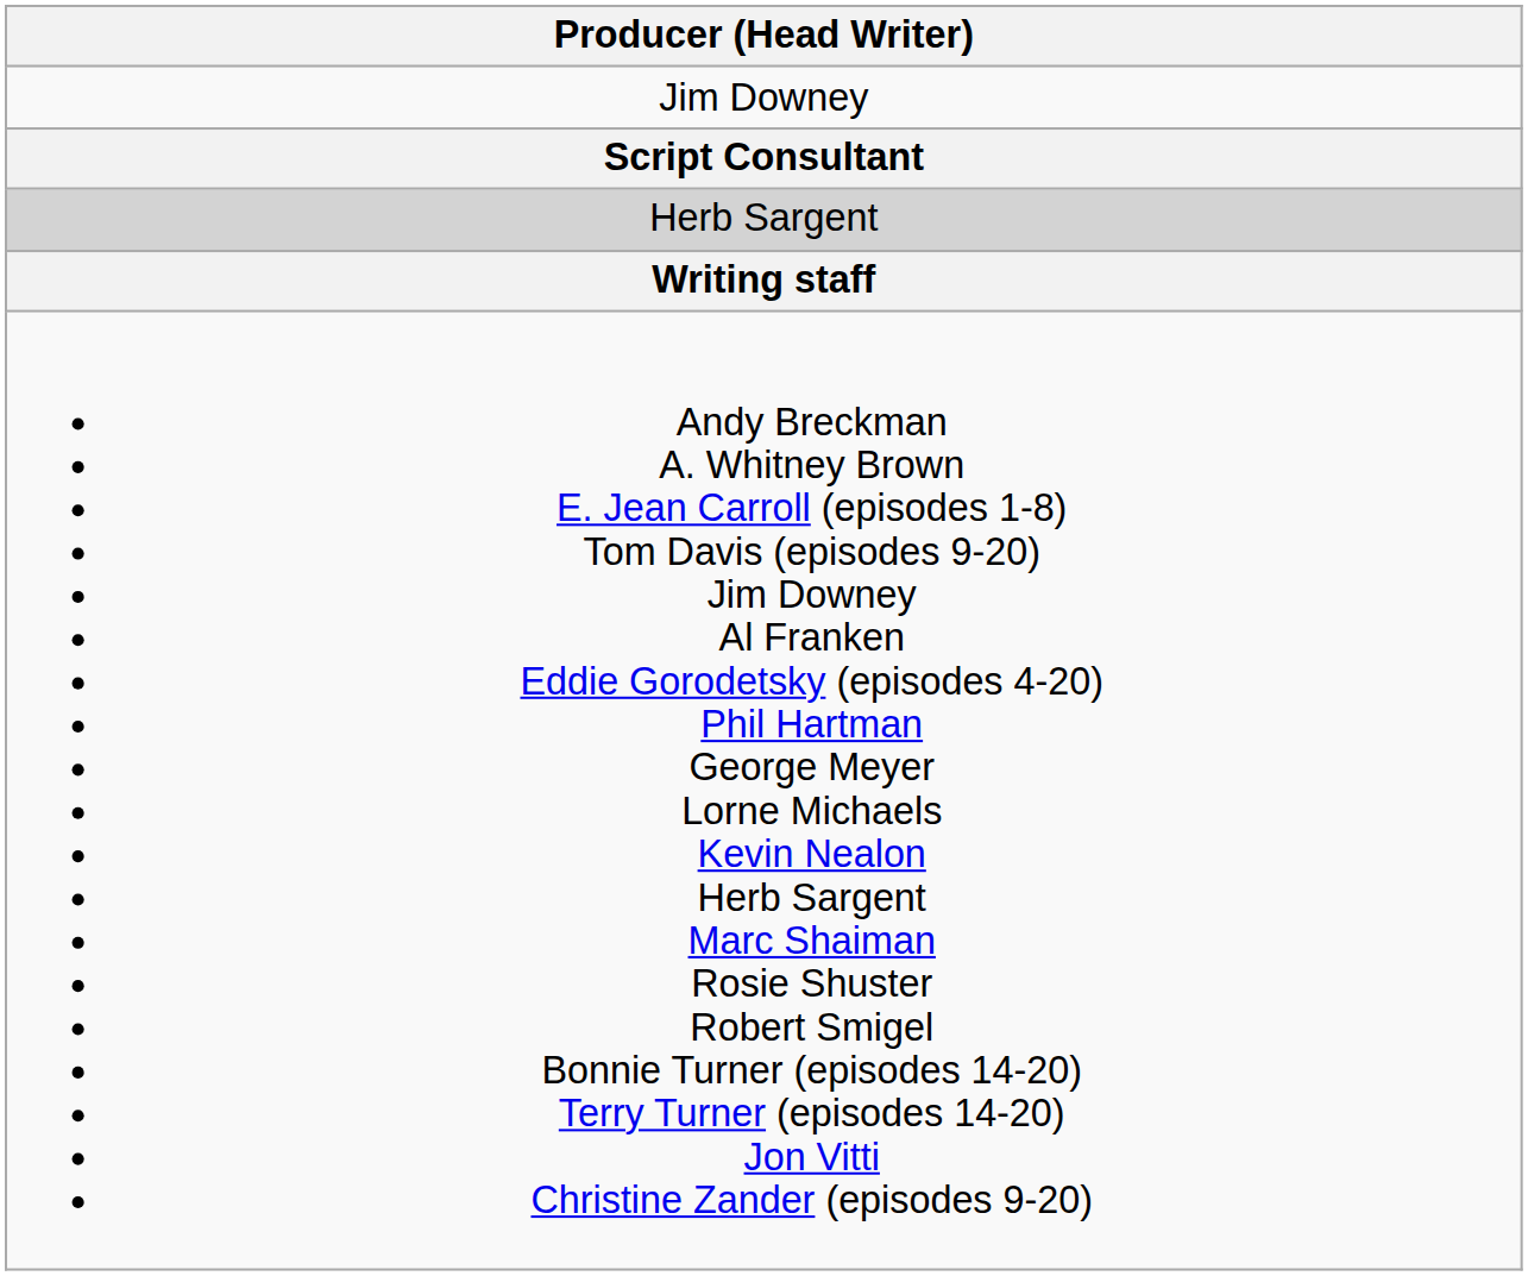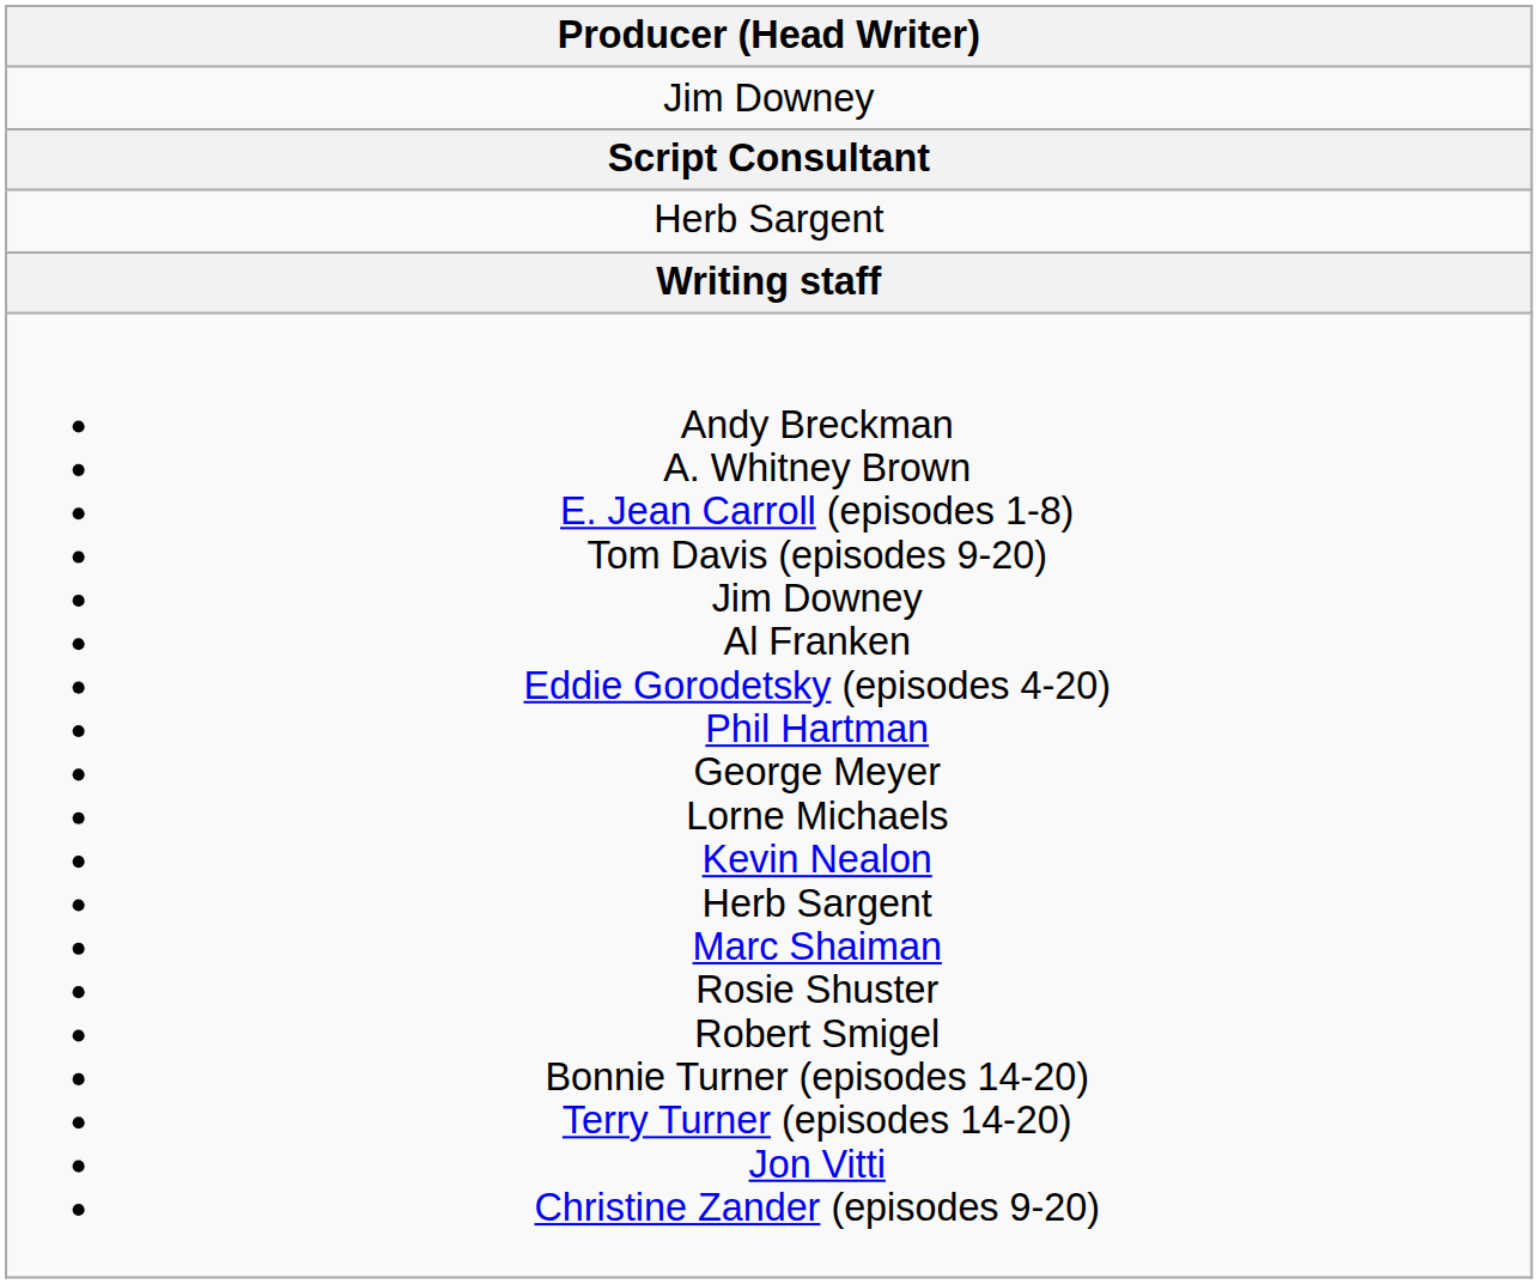row 4 | column 1: lightgrey background -> no background
